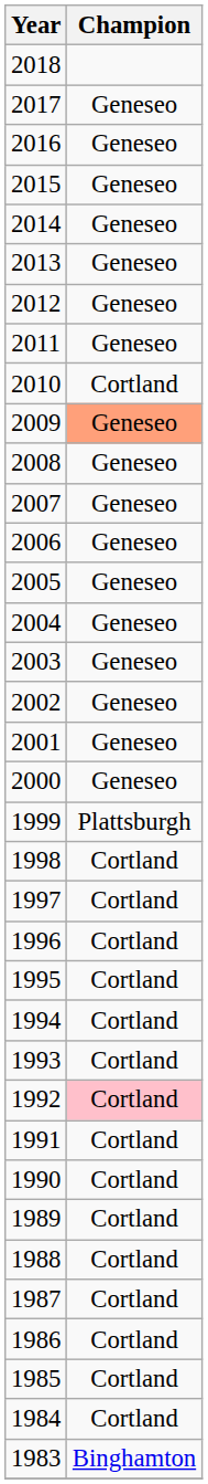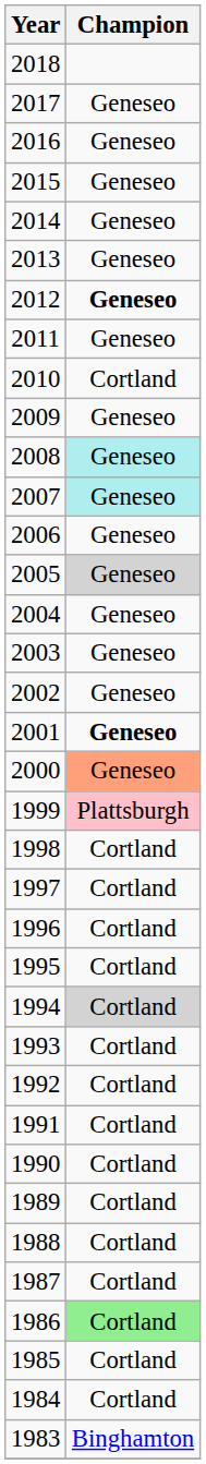2012 | Champion: normal -> bold
2009 | Champion: lightsalmon background -> no background
2008 | Champion: no background -> paleturquoise background
2007 | Champion: no background -> paleturquoise background
2005 | Champion: no background -> lightgrey background
2001 | Champion: normal -> bold
2000 | Champion: no background -> lightsalmon background
1999 | Champion: no background -> pink background
1994 | Champion: no background -> lightgrey background
1992 | Champion: pink background -> no background
1986 | Champion: no background -> lightgreen background
